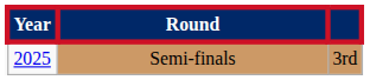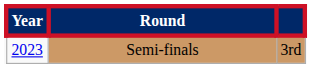Semi-finals | Year: 2025 -> 2023
